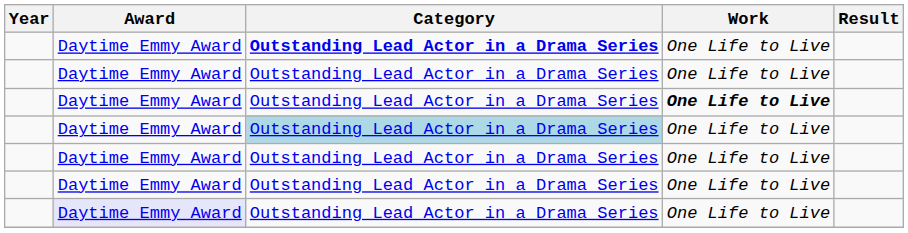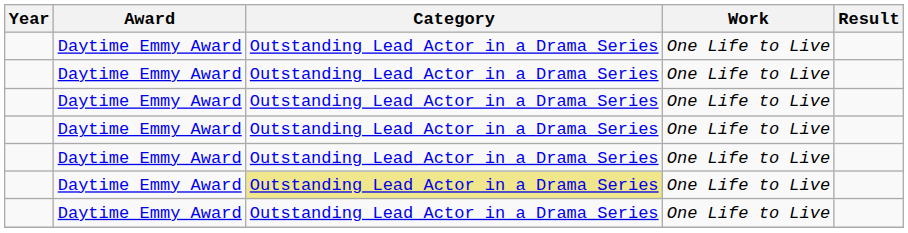row 2 | Category: bold -> normal
row 4 | Work: bold -> normal
row 5 | Category: lightblue background -> no background
row 7 | Category: no background -> khaki background
row 8 | Award: lavender background -> no background
